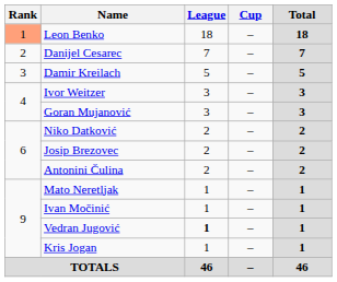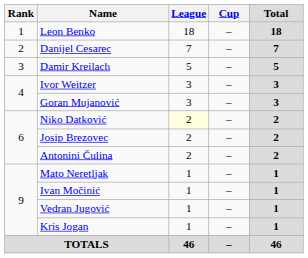Leon Benko | Rank: lightsalmon background -> no background
Niko Datković | League: no background -> lightyellow background
Vedran Jugović | League: bold -> normal
